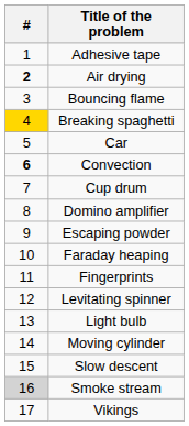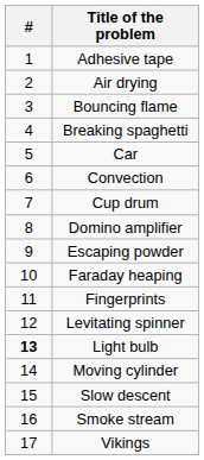Air drying | #: bold -> normal
Breaking spaghetti | #: gold background -> no background
Convection | #: bold -> normal
Light bulb | #: normal -> bold
Smoke stream | #: lightgrey background -> no background
